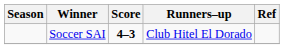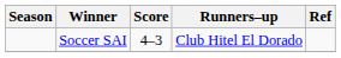Soccer SAI | Score: bold -> normal
